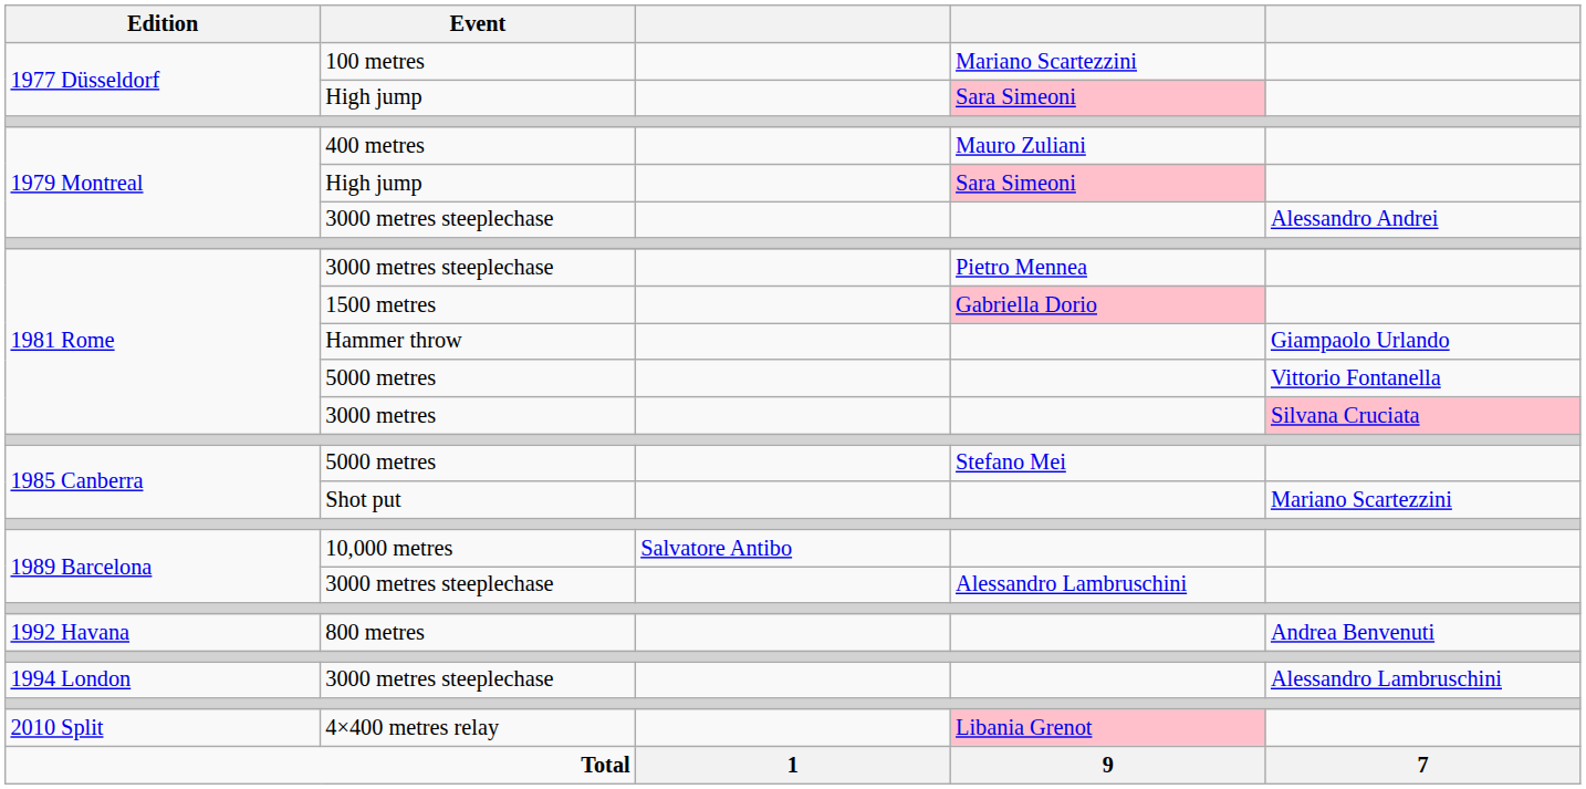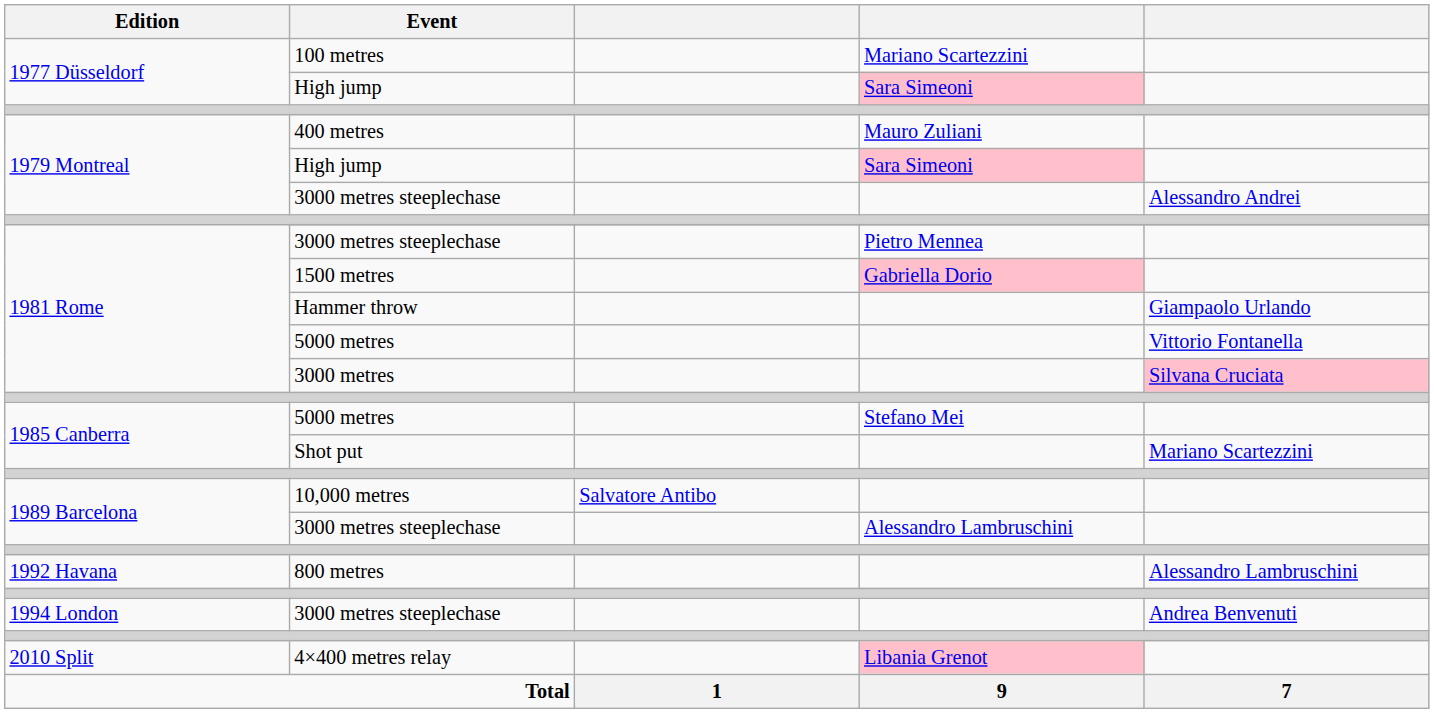800 metres | column 5: Andrea Benvenuti -> Alessandro Lambruschini
1994 London / 3000 metres steeplechase | column 5: Alessandro Lambruschini -> Andrea Benvenuti
